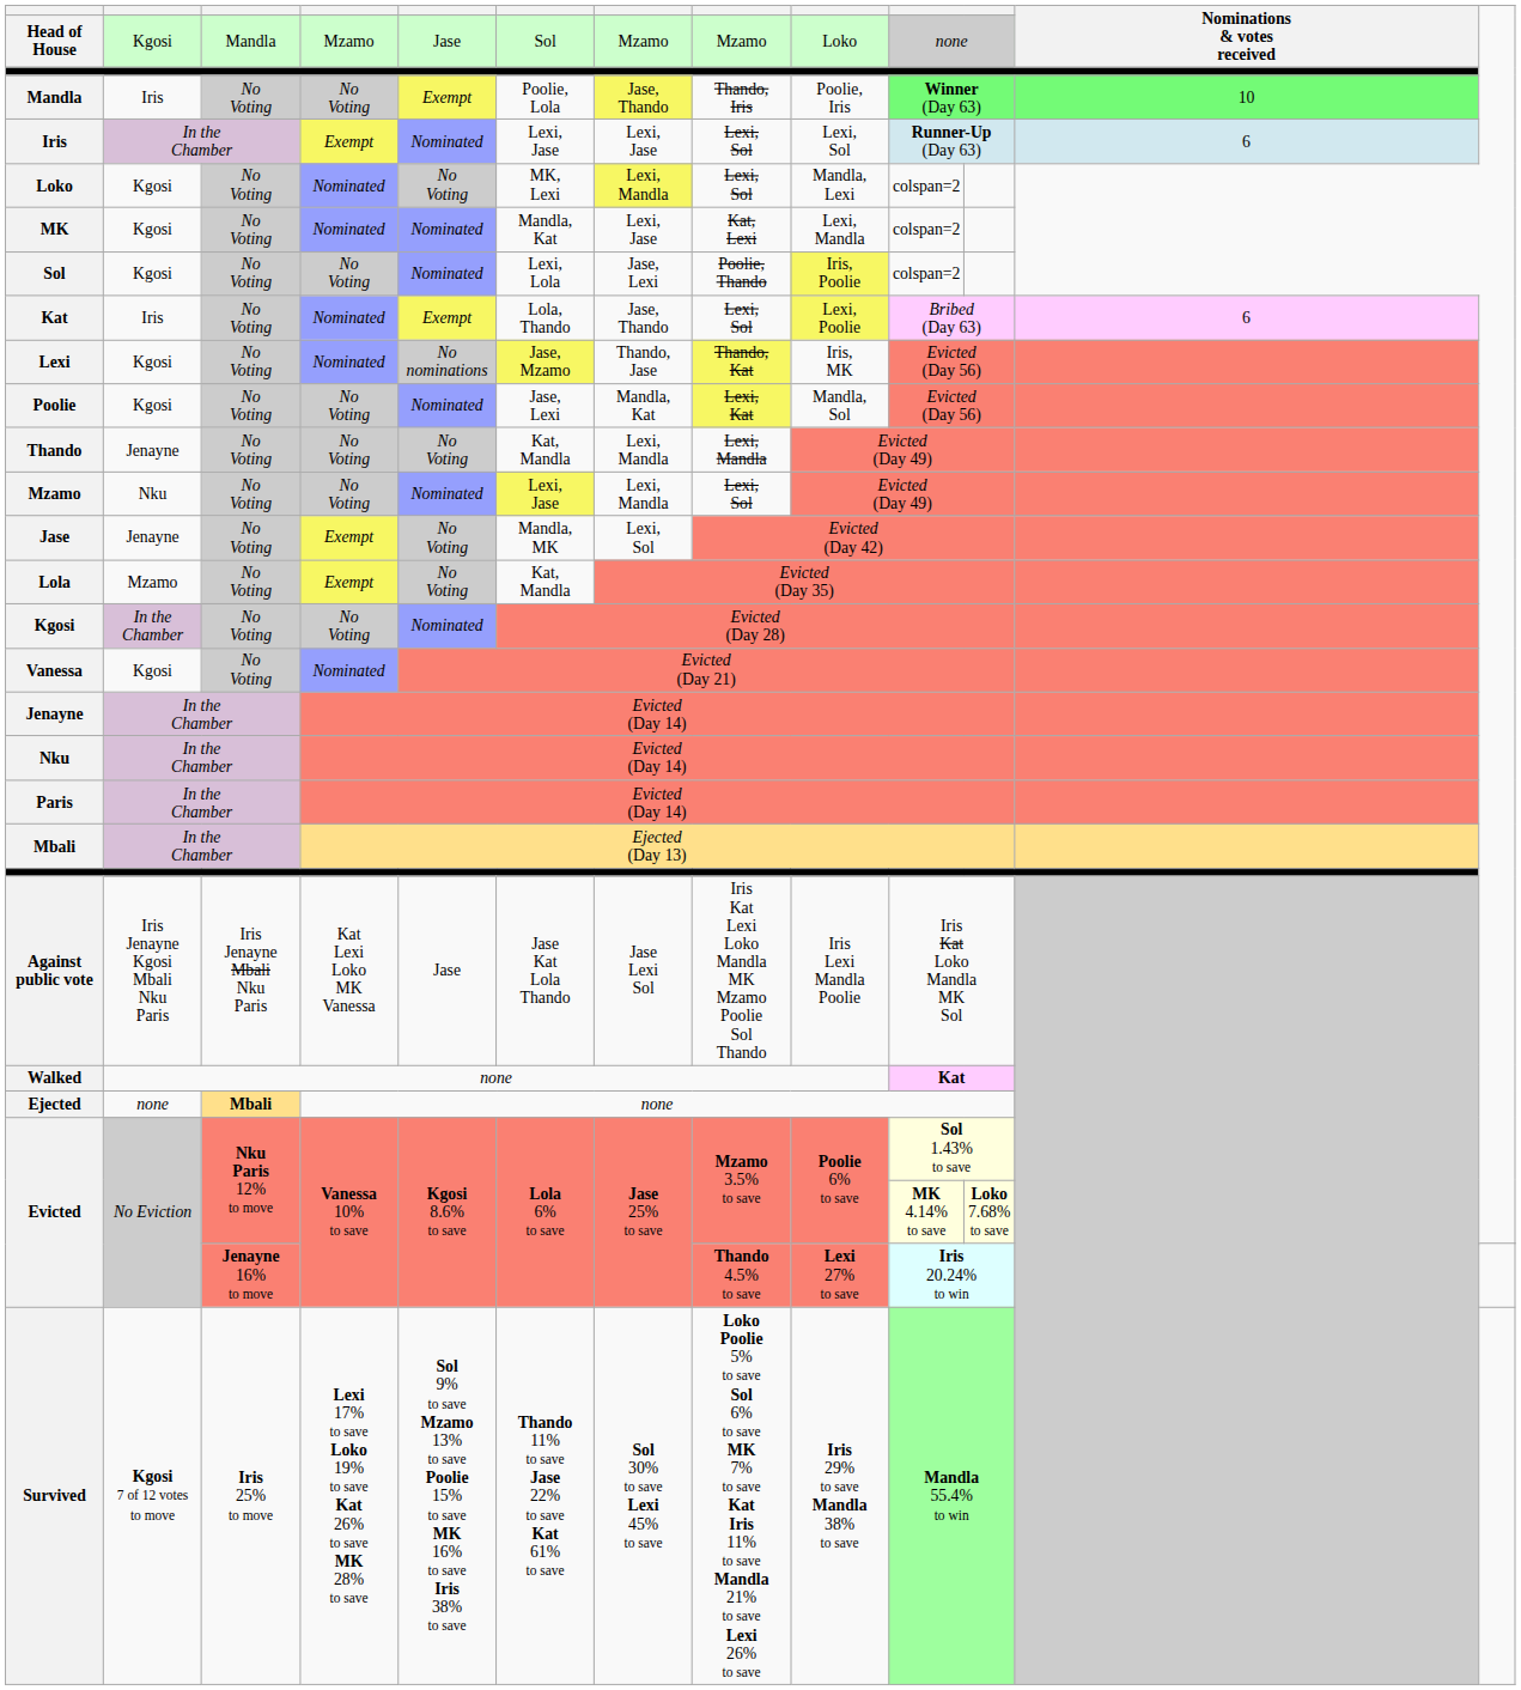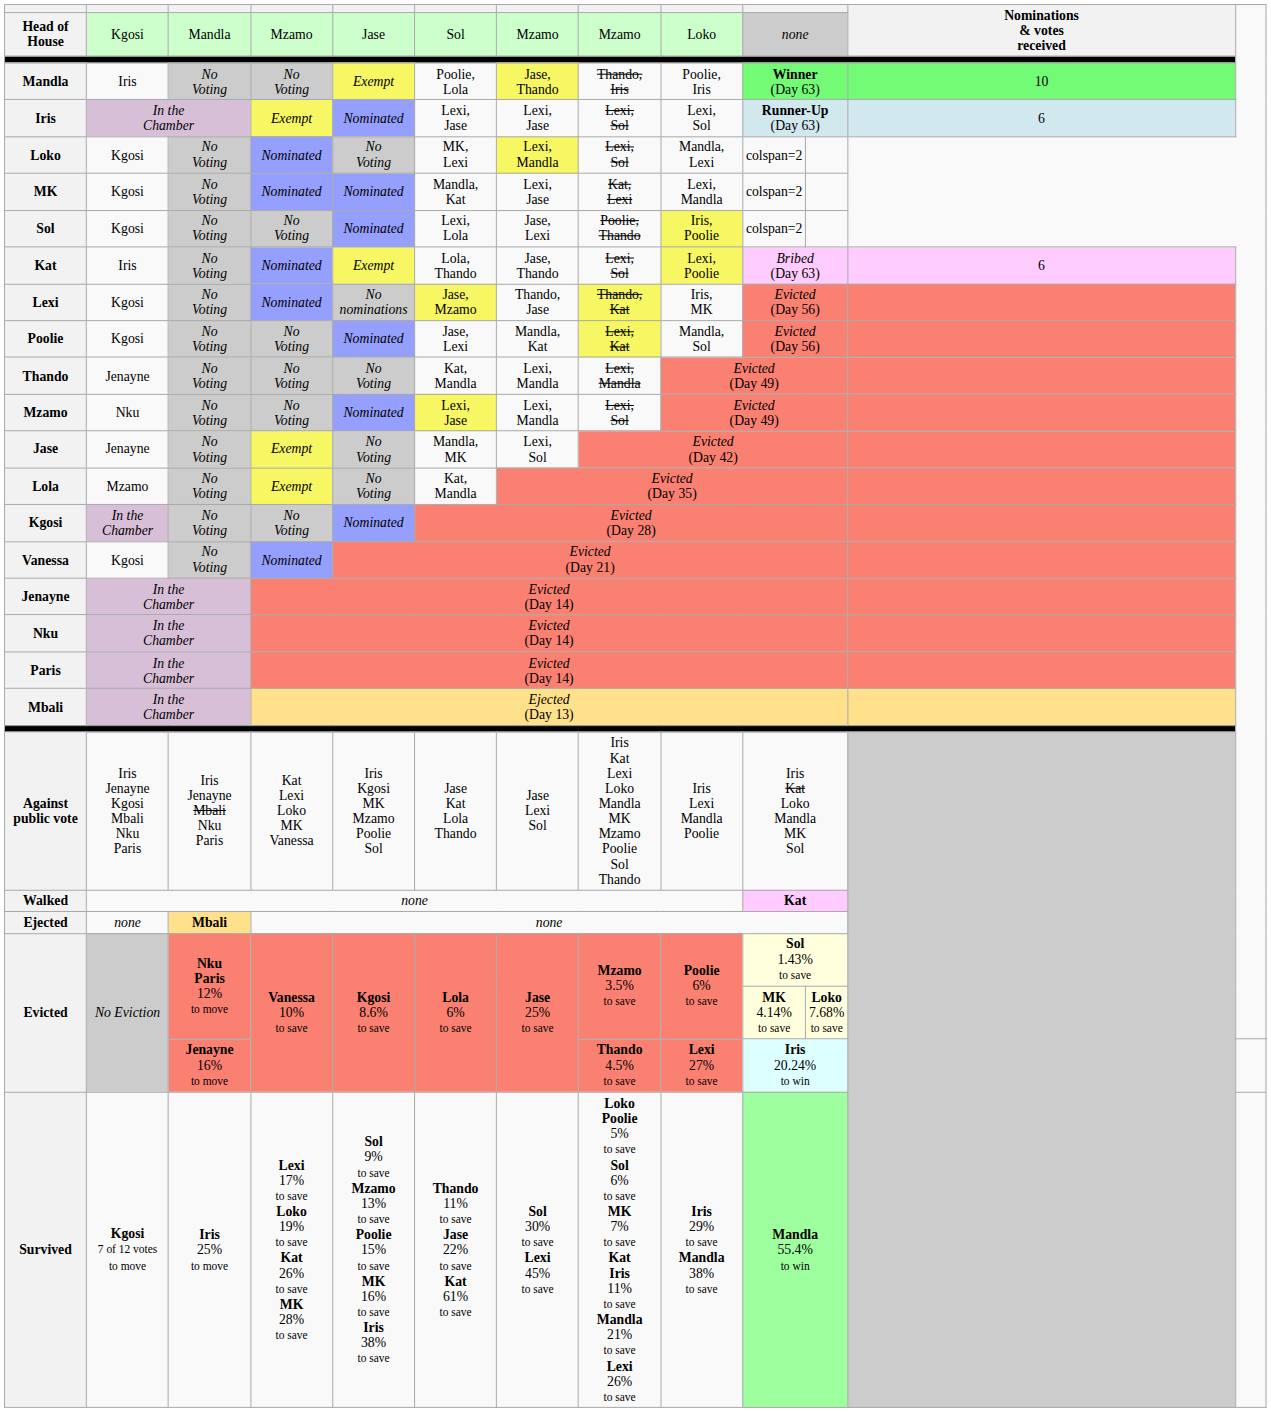Against public vote | column 5: Jase -> Iris Kgosi MK Mzamo Poolie Sol
